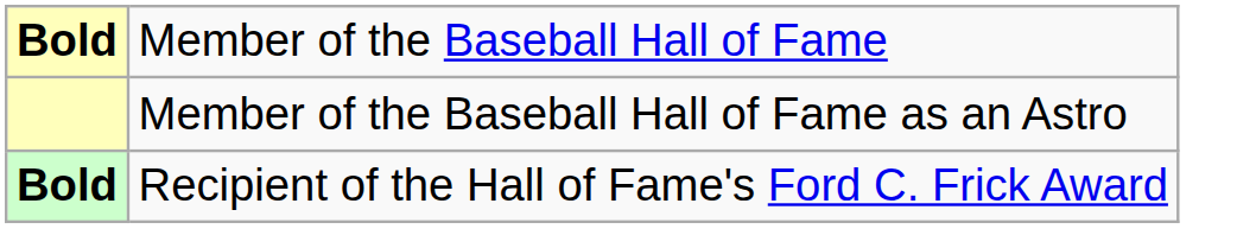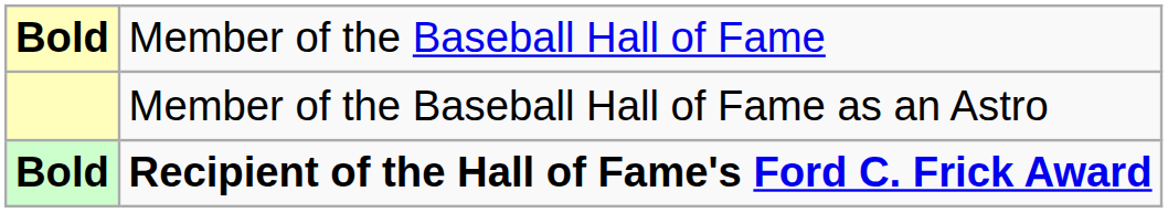row 3 | column 2: normal -> bold
